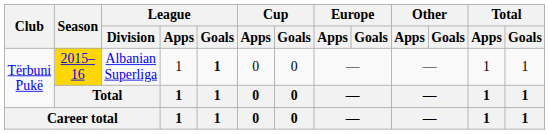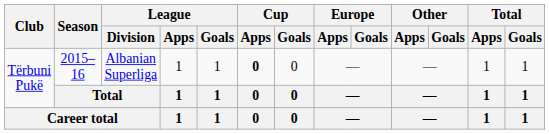Tërbuni Pukë / Albanian Superliga | Season: gold background -> no background
Tërbuni Pukë / Albanian Superliga | League / Goals: bold -> normal
Tërbuni Pukë / Albanian Superliga | Cup / Apps: normal -> bold
